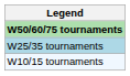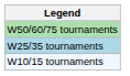row 2 | column 1: bold -> normal
